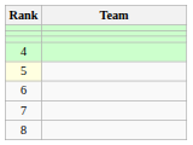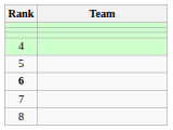row 6 | Rank: lightyellow background -> no background
row 7 | Rank: normal -> bold
